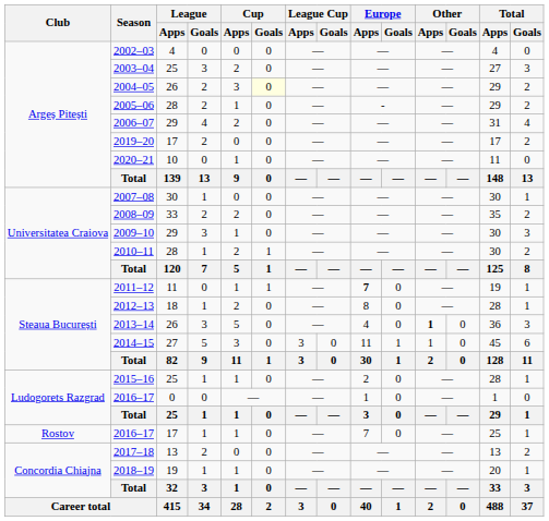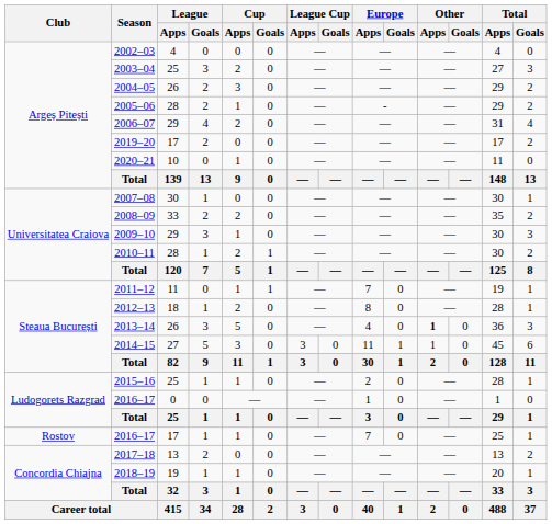2004–05 | Cup / Goals: lightyellow background -> no background
2011–12 | Europe / Apps: bold -> normal
